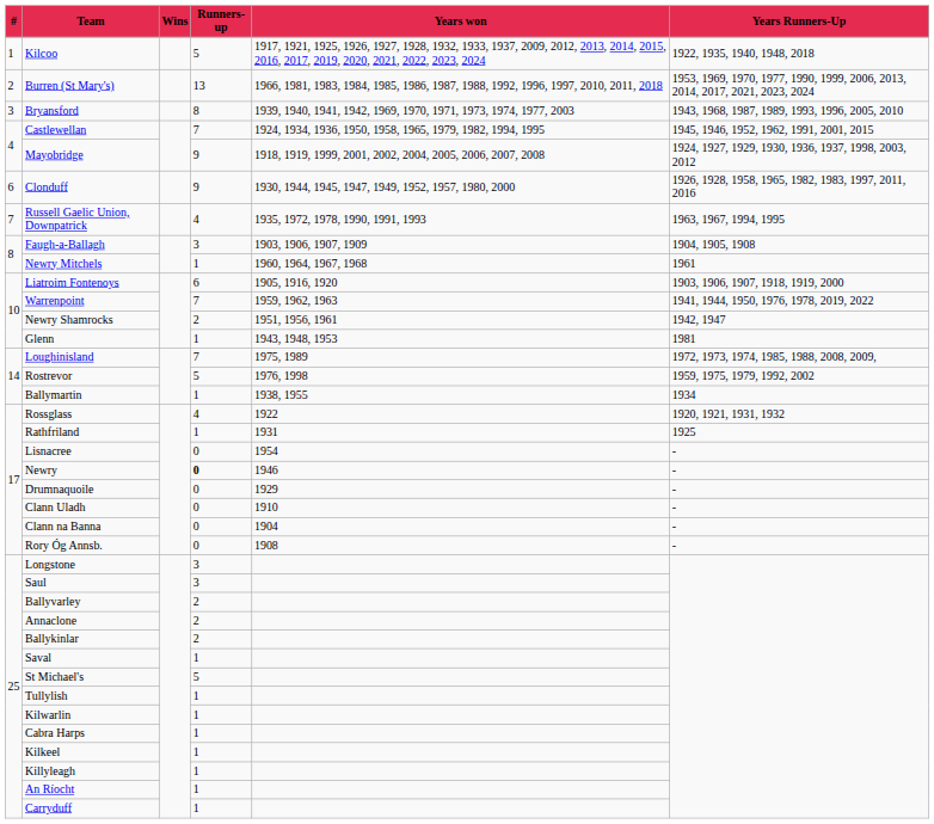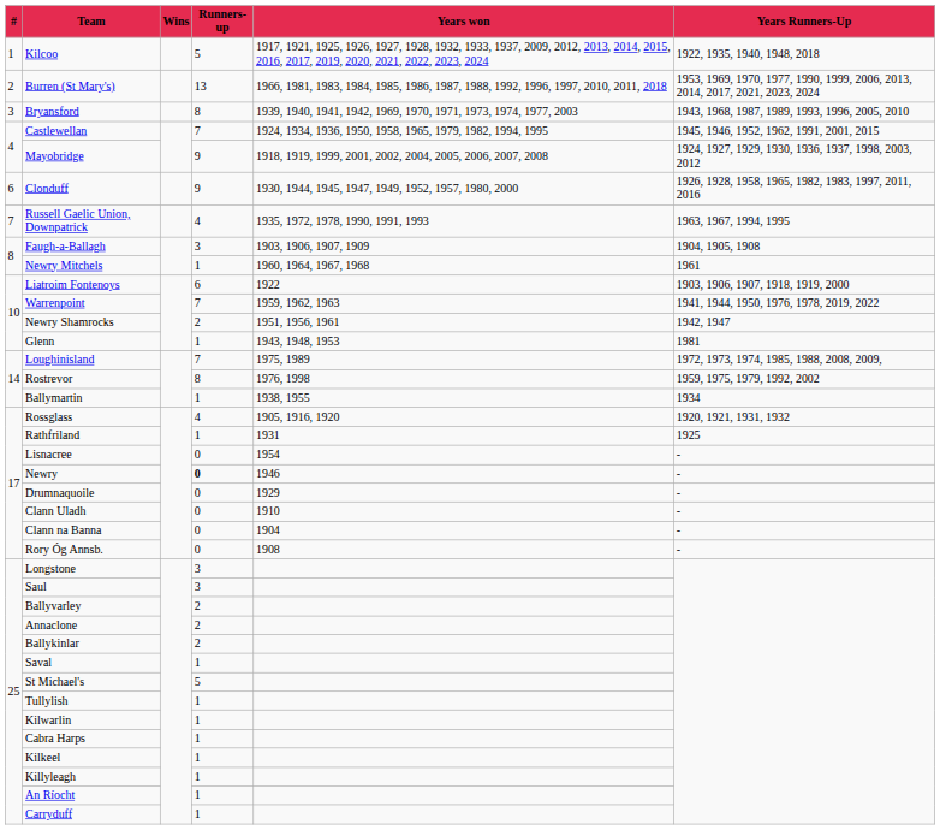Liatroim Fontenoys | Years won: 1905, 1916, 1920 -> 1922
Rostrevor | Runners-up: 5 -> 8
Rossglass | Years won: 1922 -> 1905, 1916, 1920
